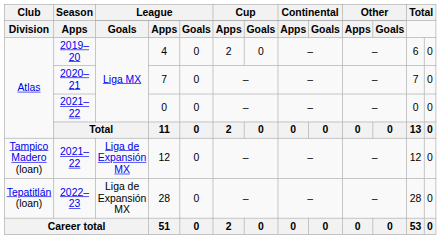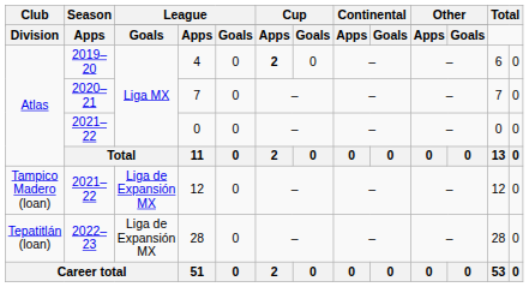4 | column 6: normal -> bold
